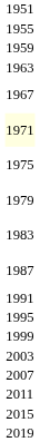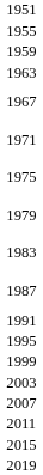1971 | column 1: lightyellow background -> no background
